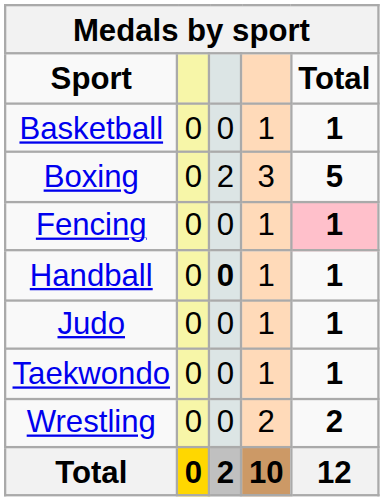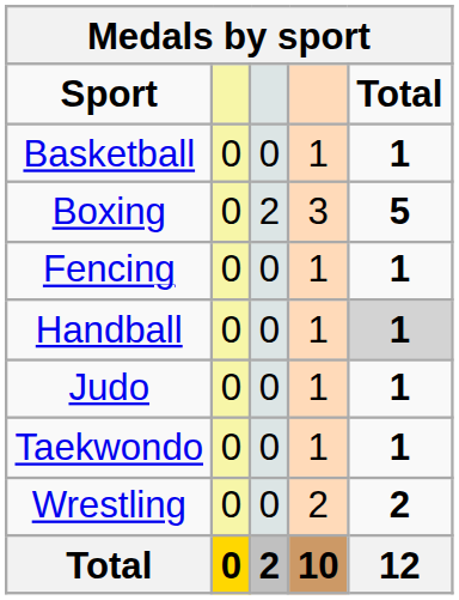Fencing | Total: pink background -> no background
Handball | column 3: bold -> normal
Handball | Total: no background -> lightgrey background
